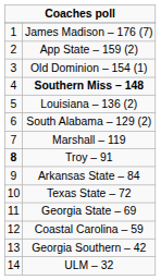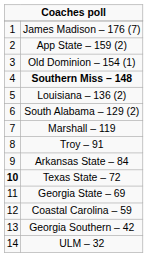Troy – 91 | column 1: bold -> normal
Texas State – 72 | column 1: normal -> bold
